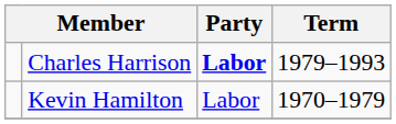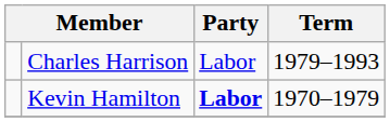Charles Harrison | Party: bold -> normal
Kevin Hamilton | Party: normal -> bold
